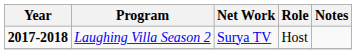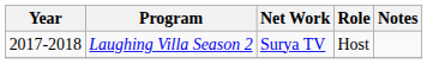Laughing Villa Season 2 | Year: bold -> normal
